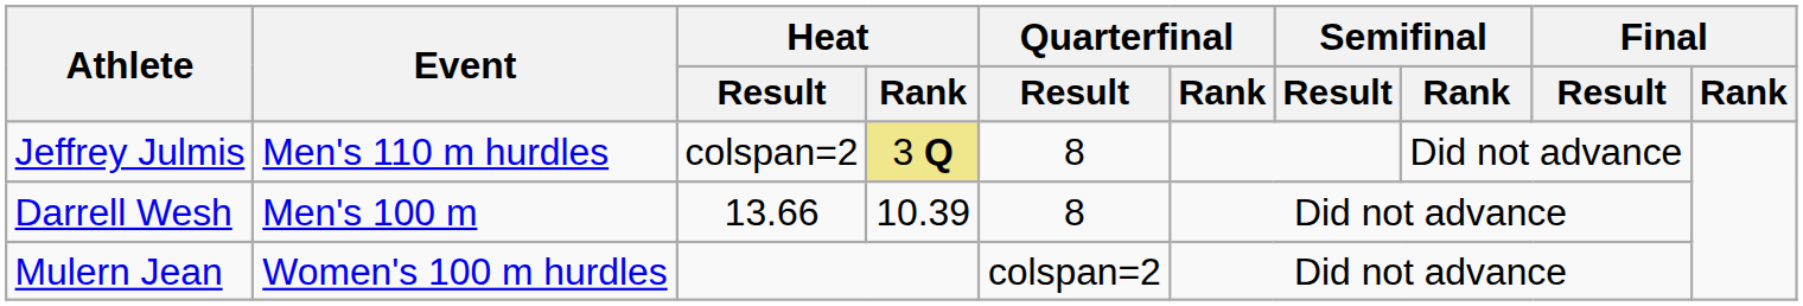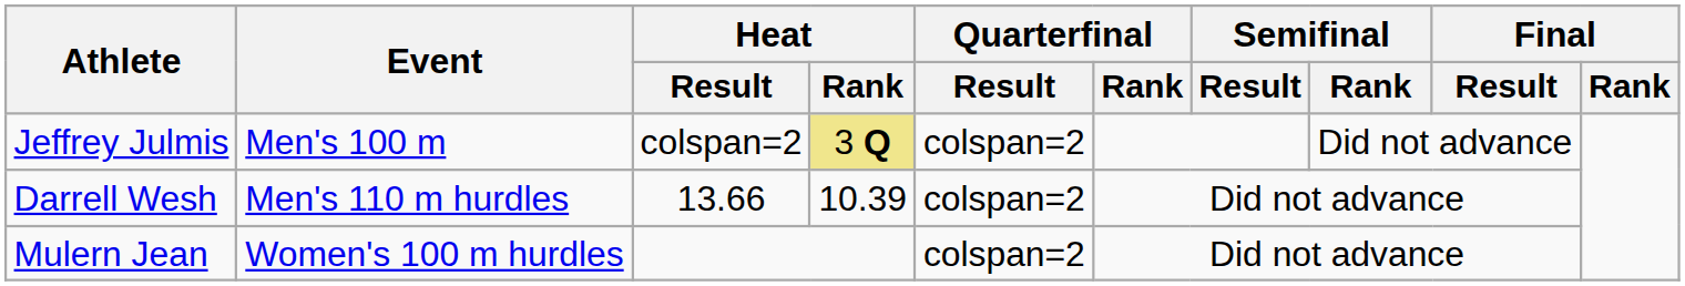Jeffrey Julmis | Event: Men's 110 m hurdles -> Men's 100 m
Jeffrey Julmis | Quarterfinal / Result: 8 -> colspan=2
Darrell Wesh | Event: Men's 100 m -> Men's 110 m hurdles
Darrell Wesh | Quarterfinal / Result: 8 -> colspan=2
